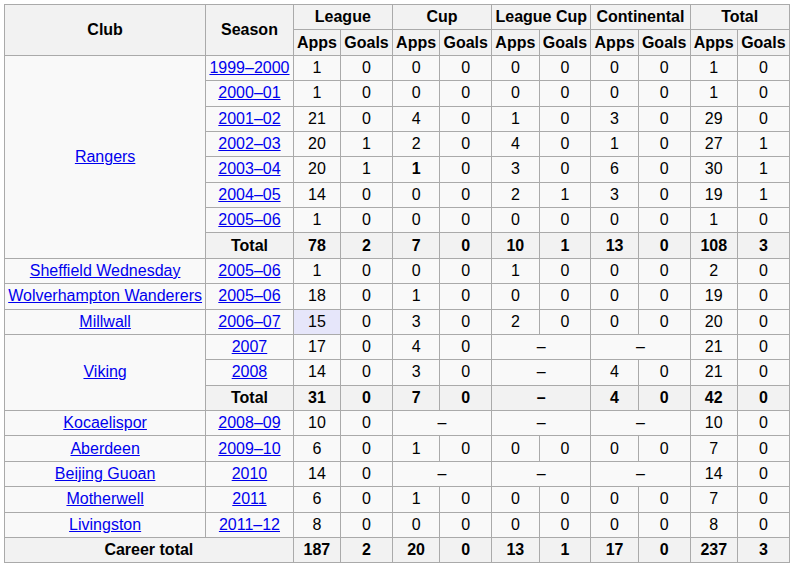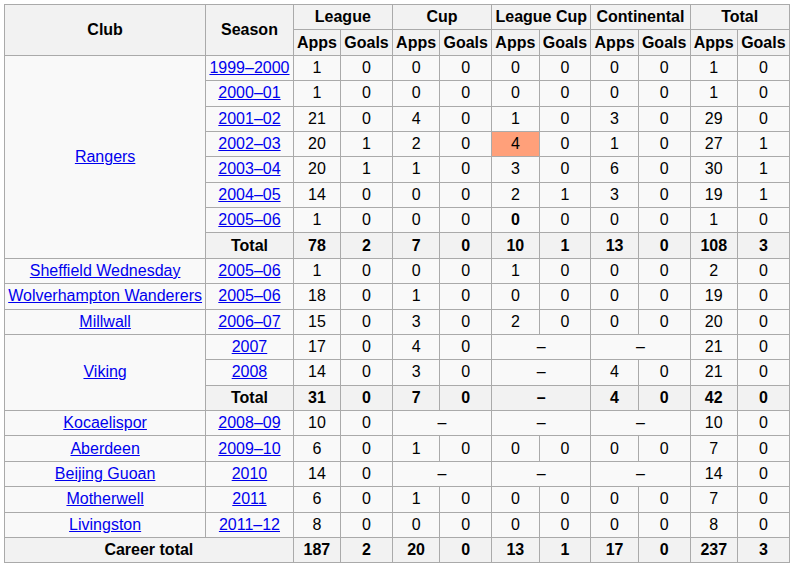2002–03 | League Cup / Apps: no background -> lightsalmon background
2003–04 | Cup / Apps: bold -> normal
Rangers / 2005–06 | League Cup / Apps: normal -> bold
2006–07 | League / Apps: lavender background -> no background
